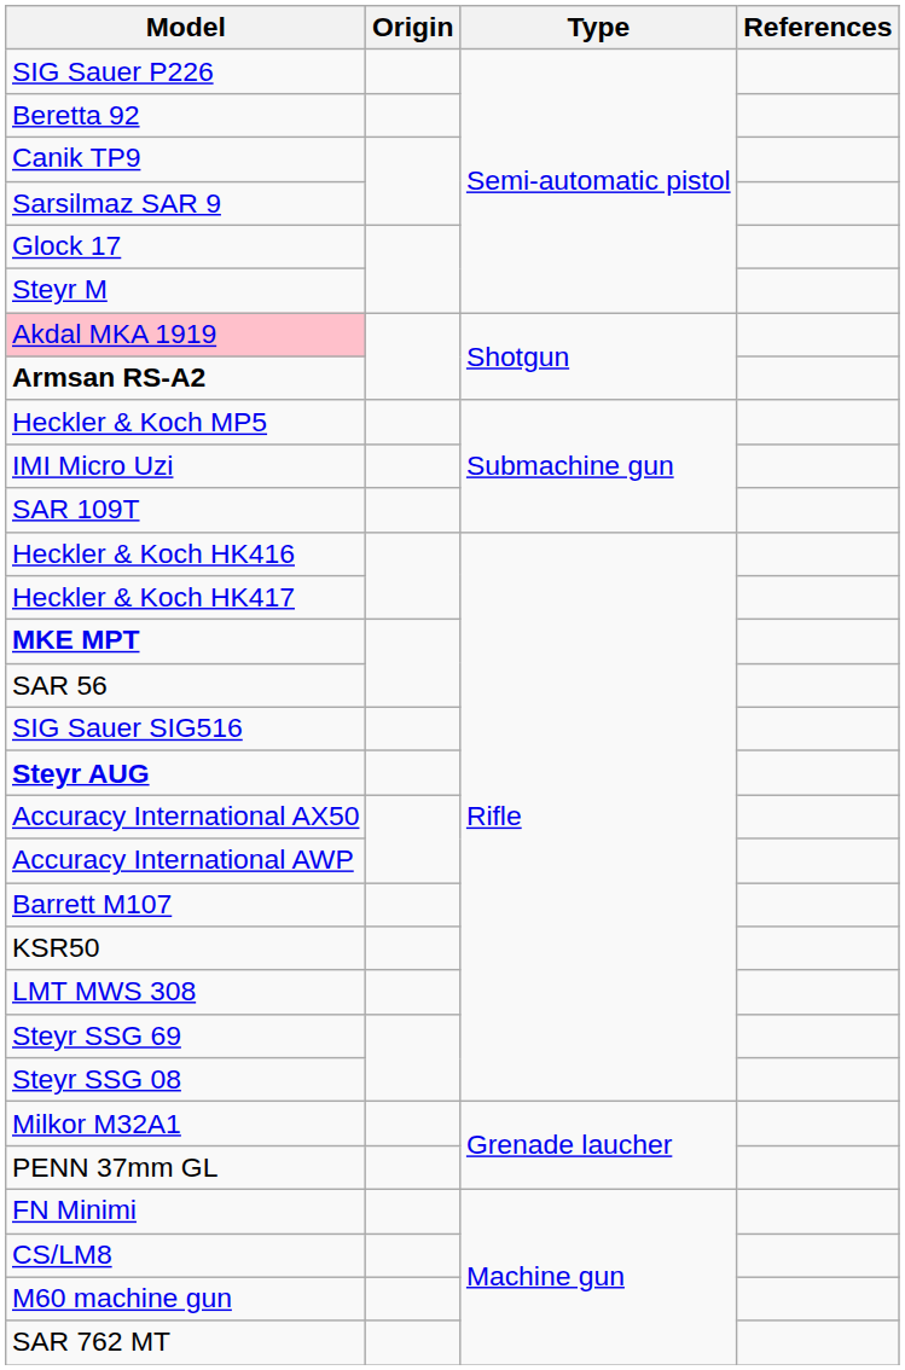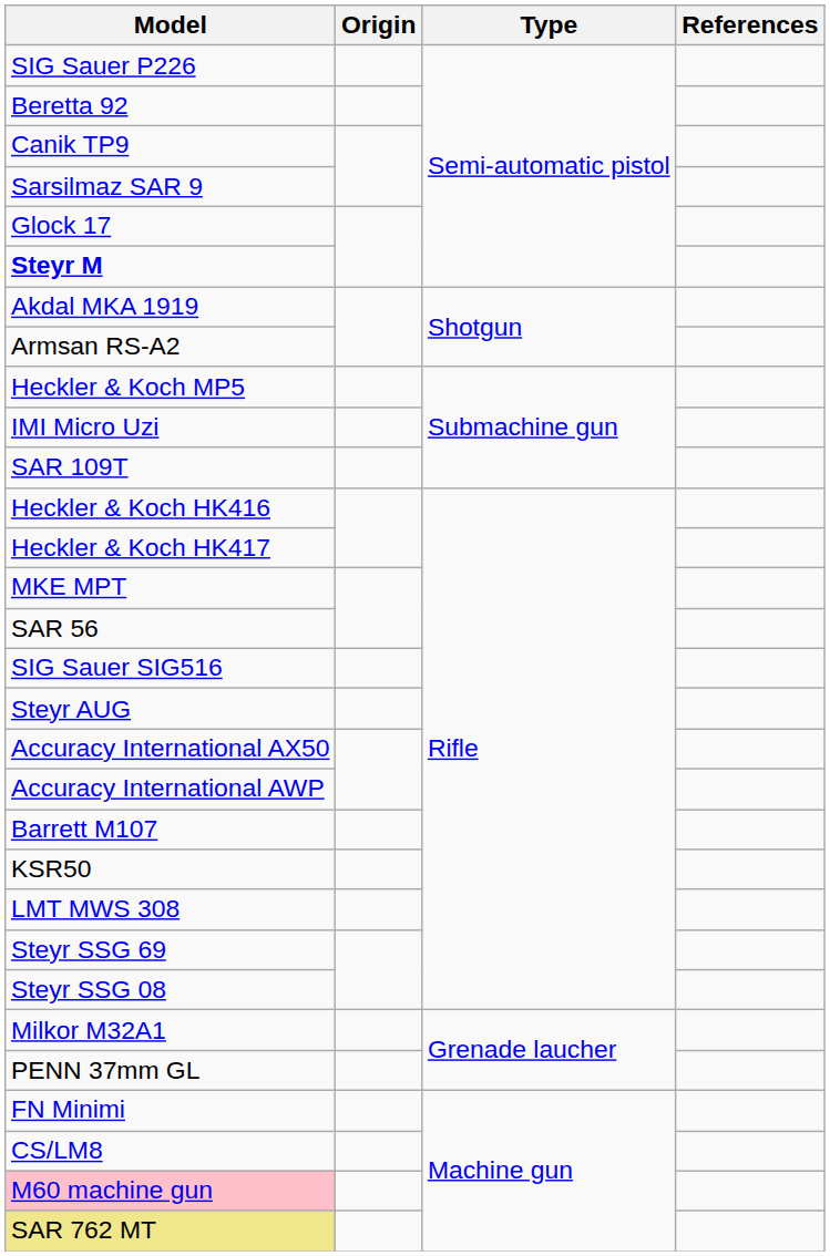Steyr M | Model: normal -> bold
Akdal MKA 1919 | Model: pink background -> no background
Armsan RS-A2 | Model: bold -> normal
MKE MPT | Model: bold -> normal
Steyr AUG | Model: bold -> normal
M60 machine gun | Model: no background -> pink background
SAR 762 MT | Model: no background -> khaki background
